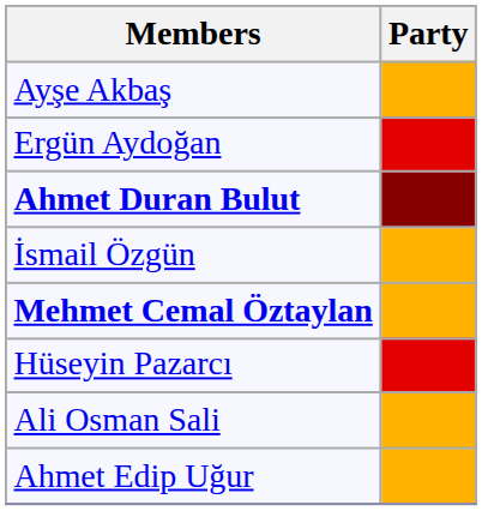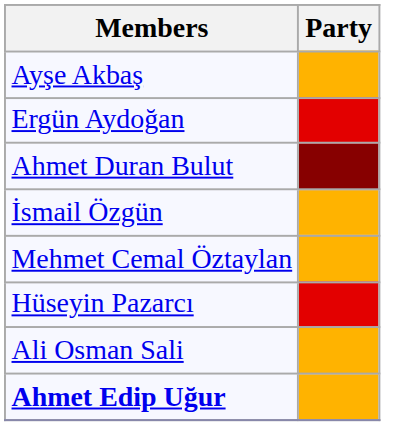Ahmet Duran Bulut | Members: bold -> normal
Mehmet Cemal Öztaylan | Members: bold -> normal
Ahmet Edip Uğur | Members: normal -> bold
